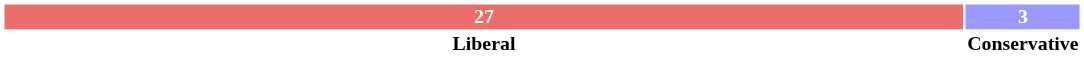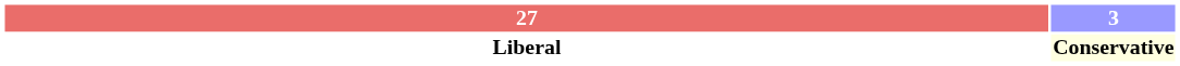Liberal | 3: no background -> lightyellow background
